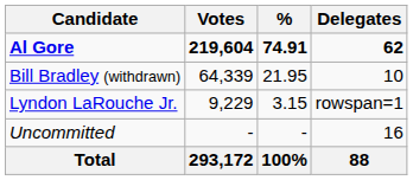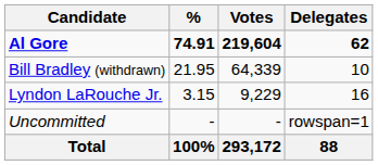columns swapped: Votes <-> %
Lyndon LaRouche Jr. | Delegates: rowspan=1 -> 16
Uncommitted | Delegates: 16 -> rowspan=1
